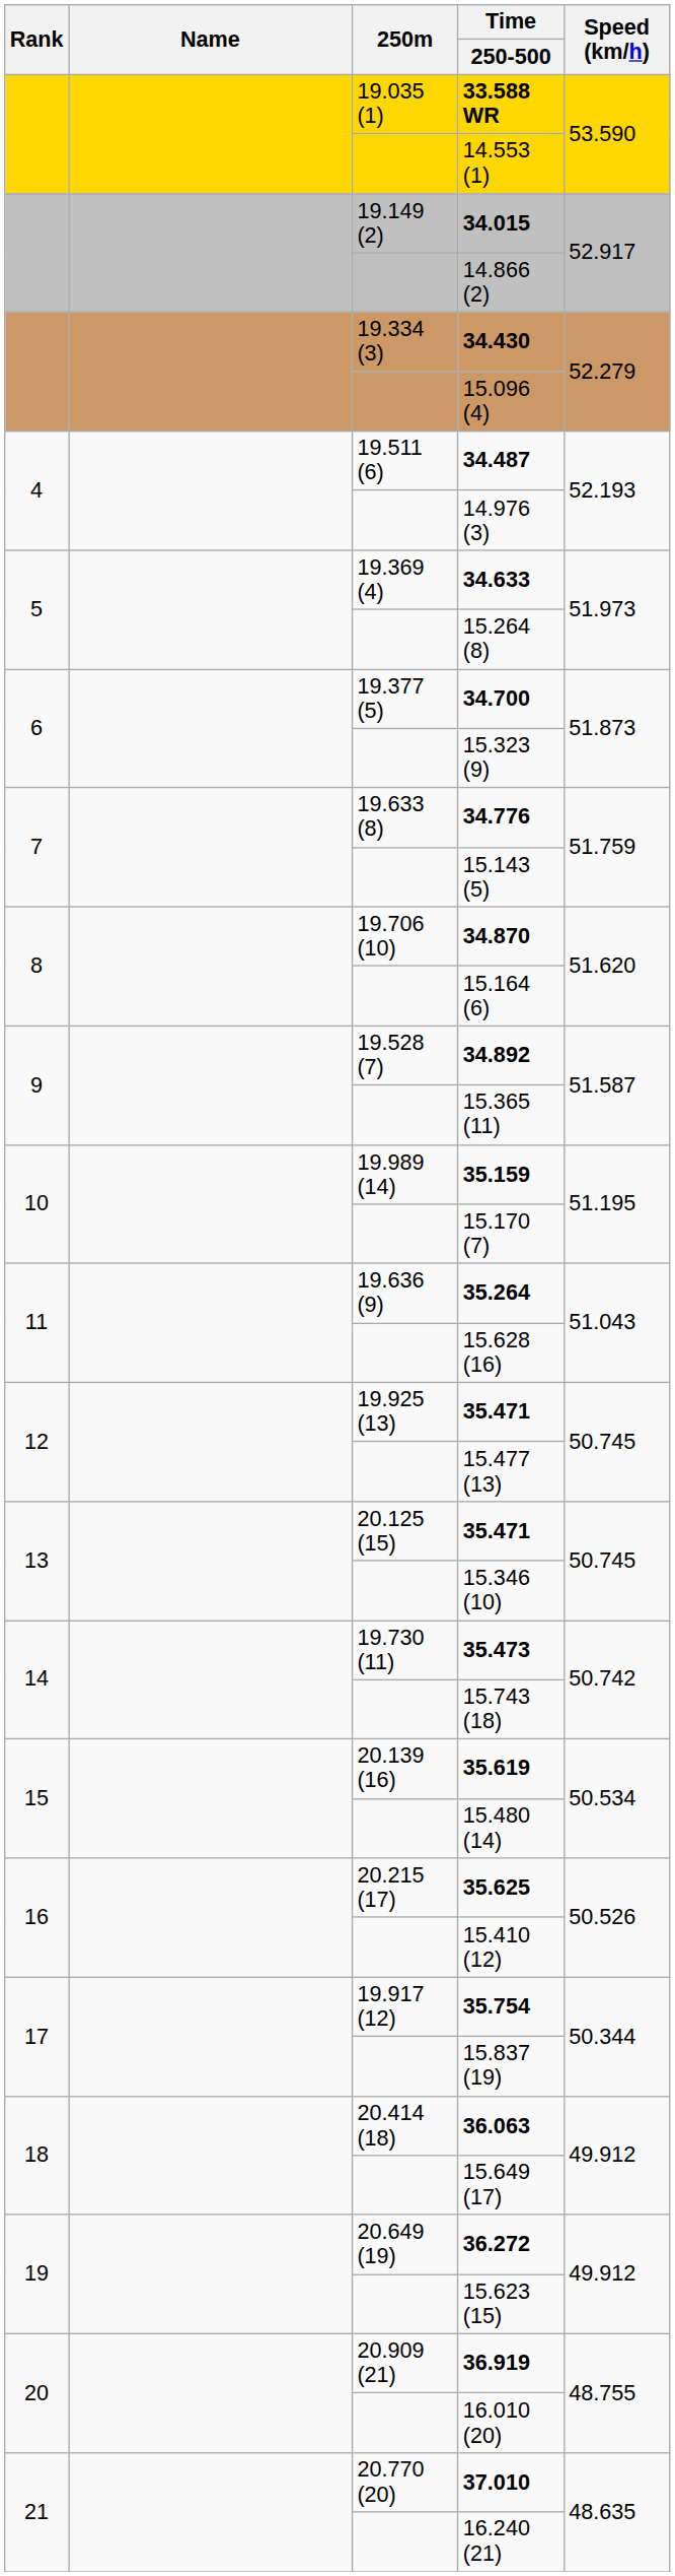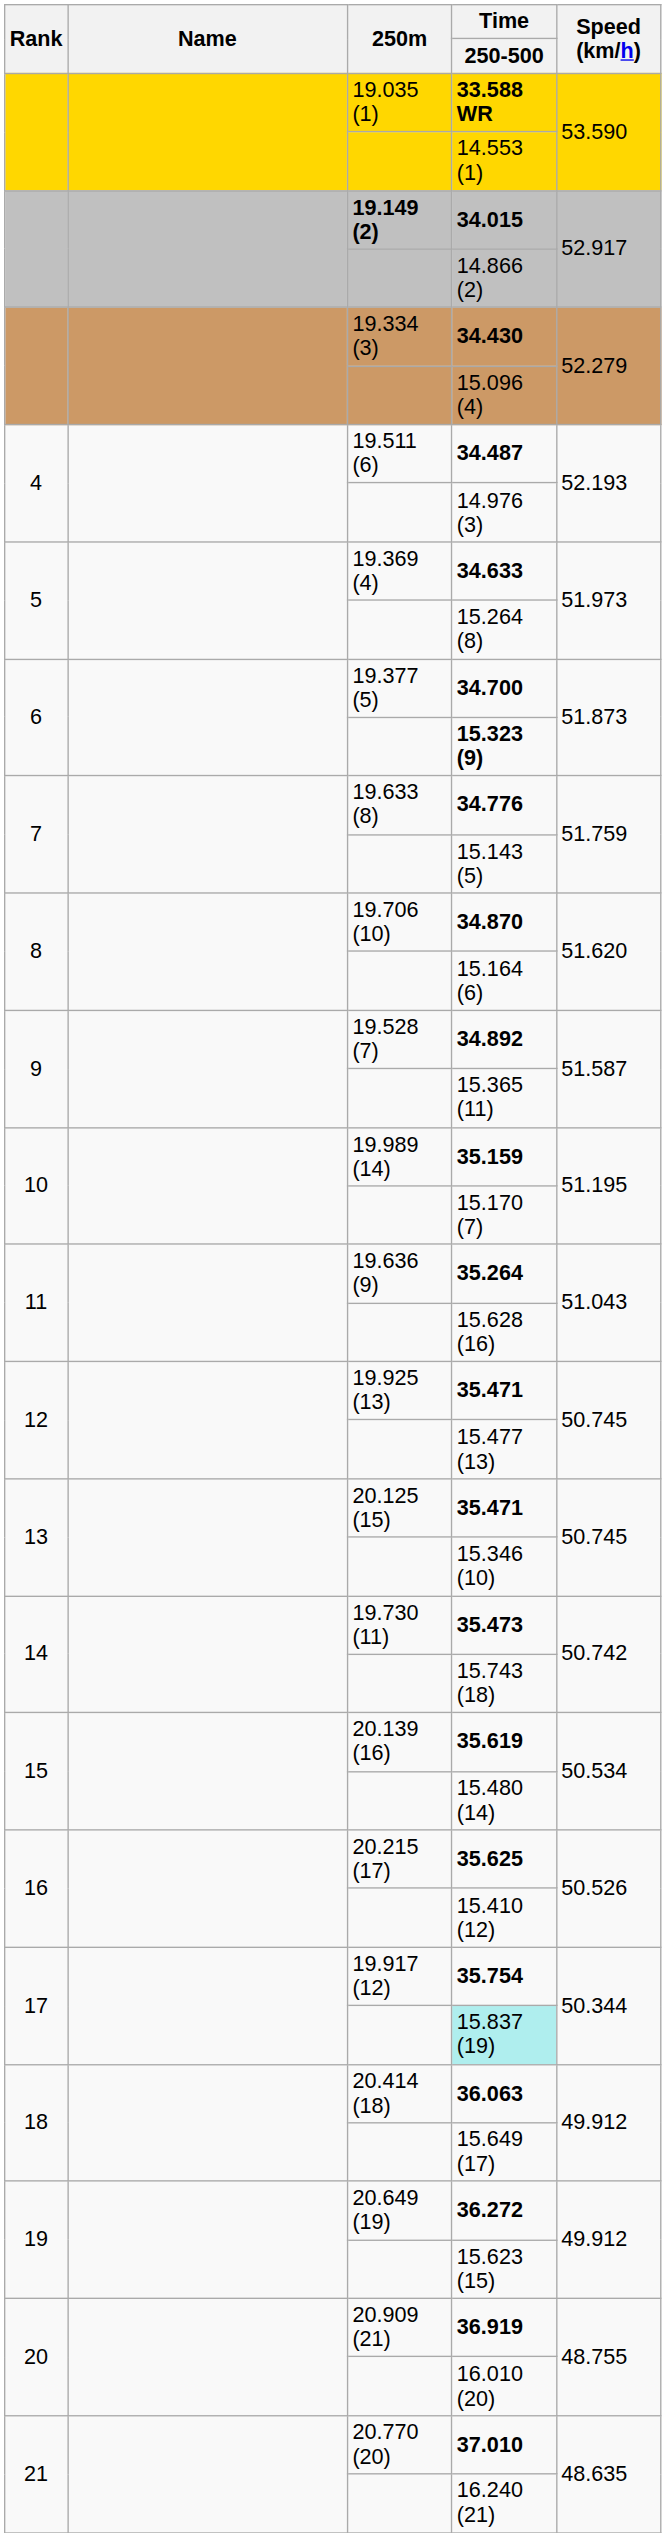34.015 | 250m: normal -> bold
15.323 (9) | Time / 250-500: normal -> bold
15.837 (19) | Time / 250-500: no background -> paleturquoise background
